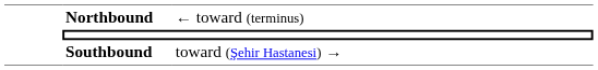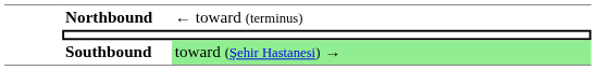Southbound | column 2: no background -> lightgreen background
